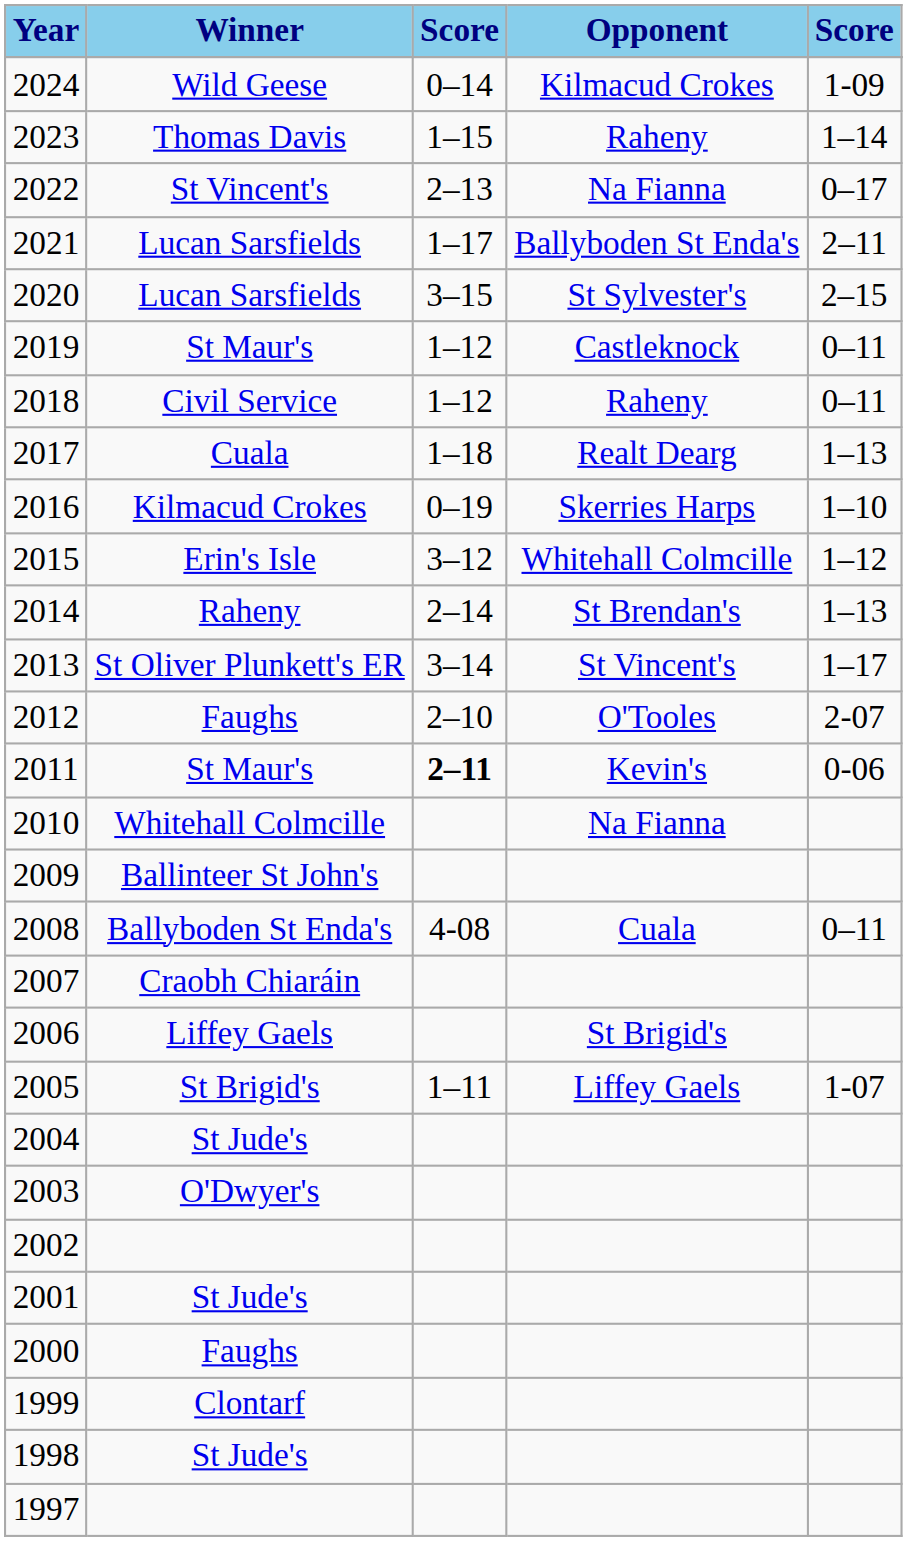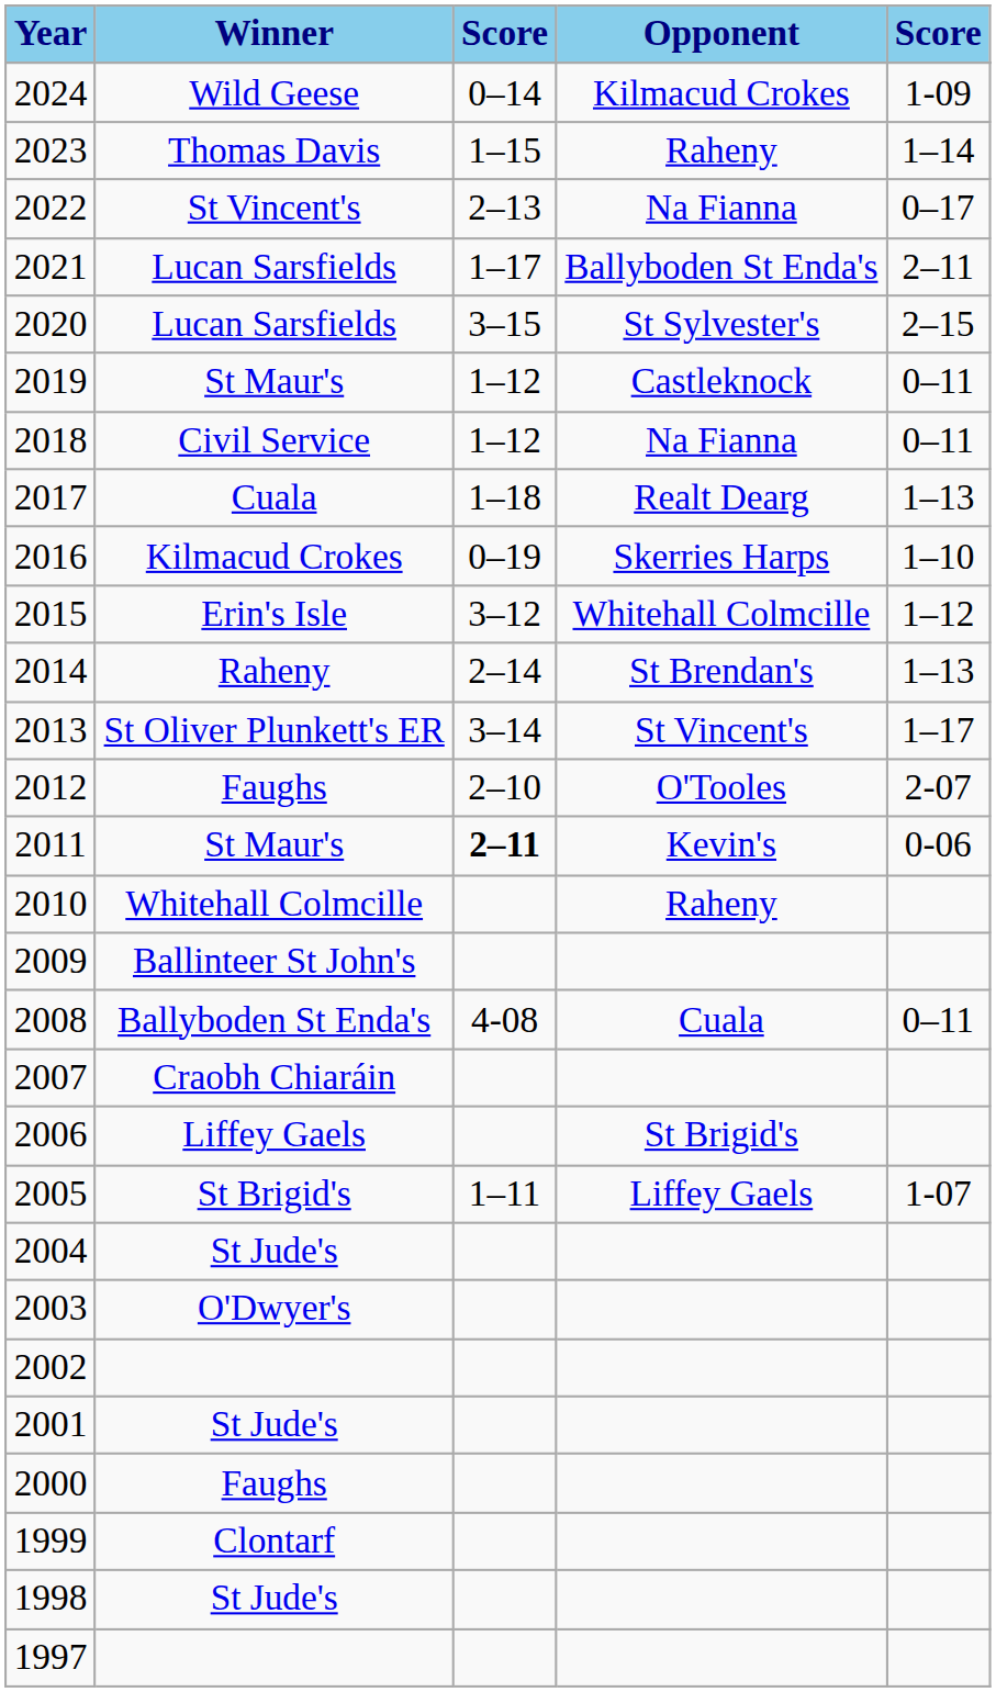2018 | Opponent: Raheny -> Na Fianna
2010 | Opponent: Na Fianna -> Raheny
